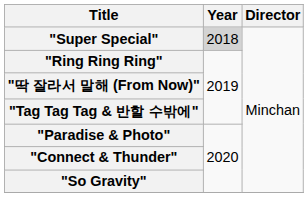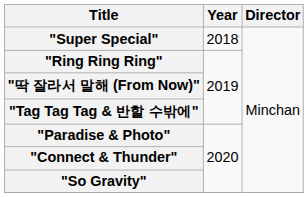"Super Special" | Year: lightgrey background -> no background
